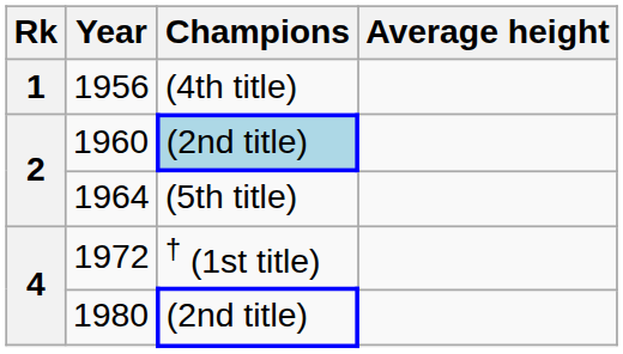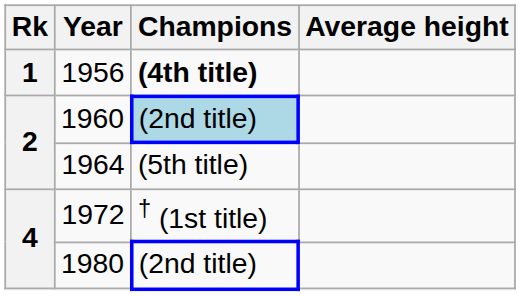1956 | Champions: normal -> bold
